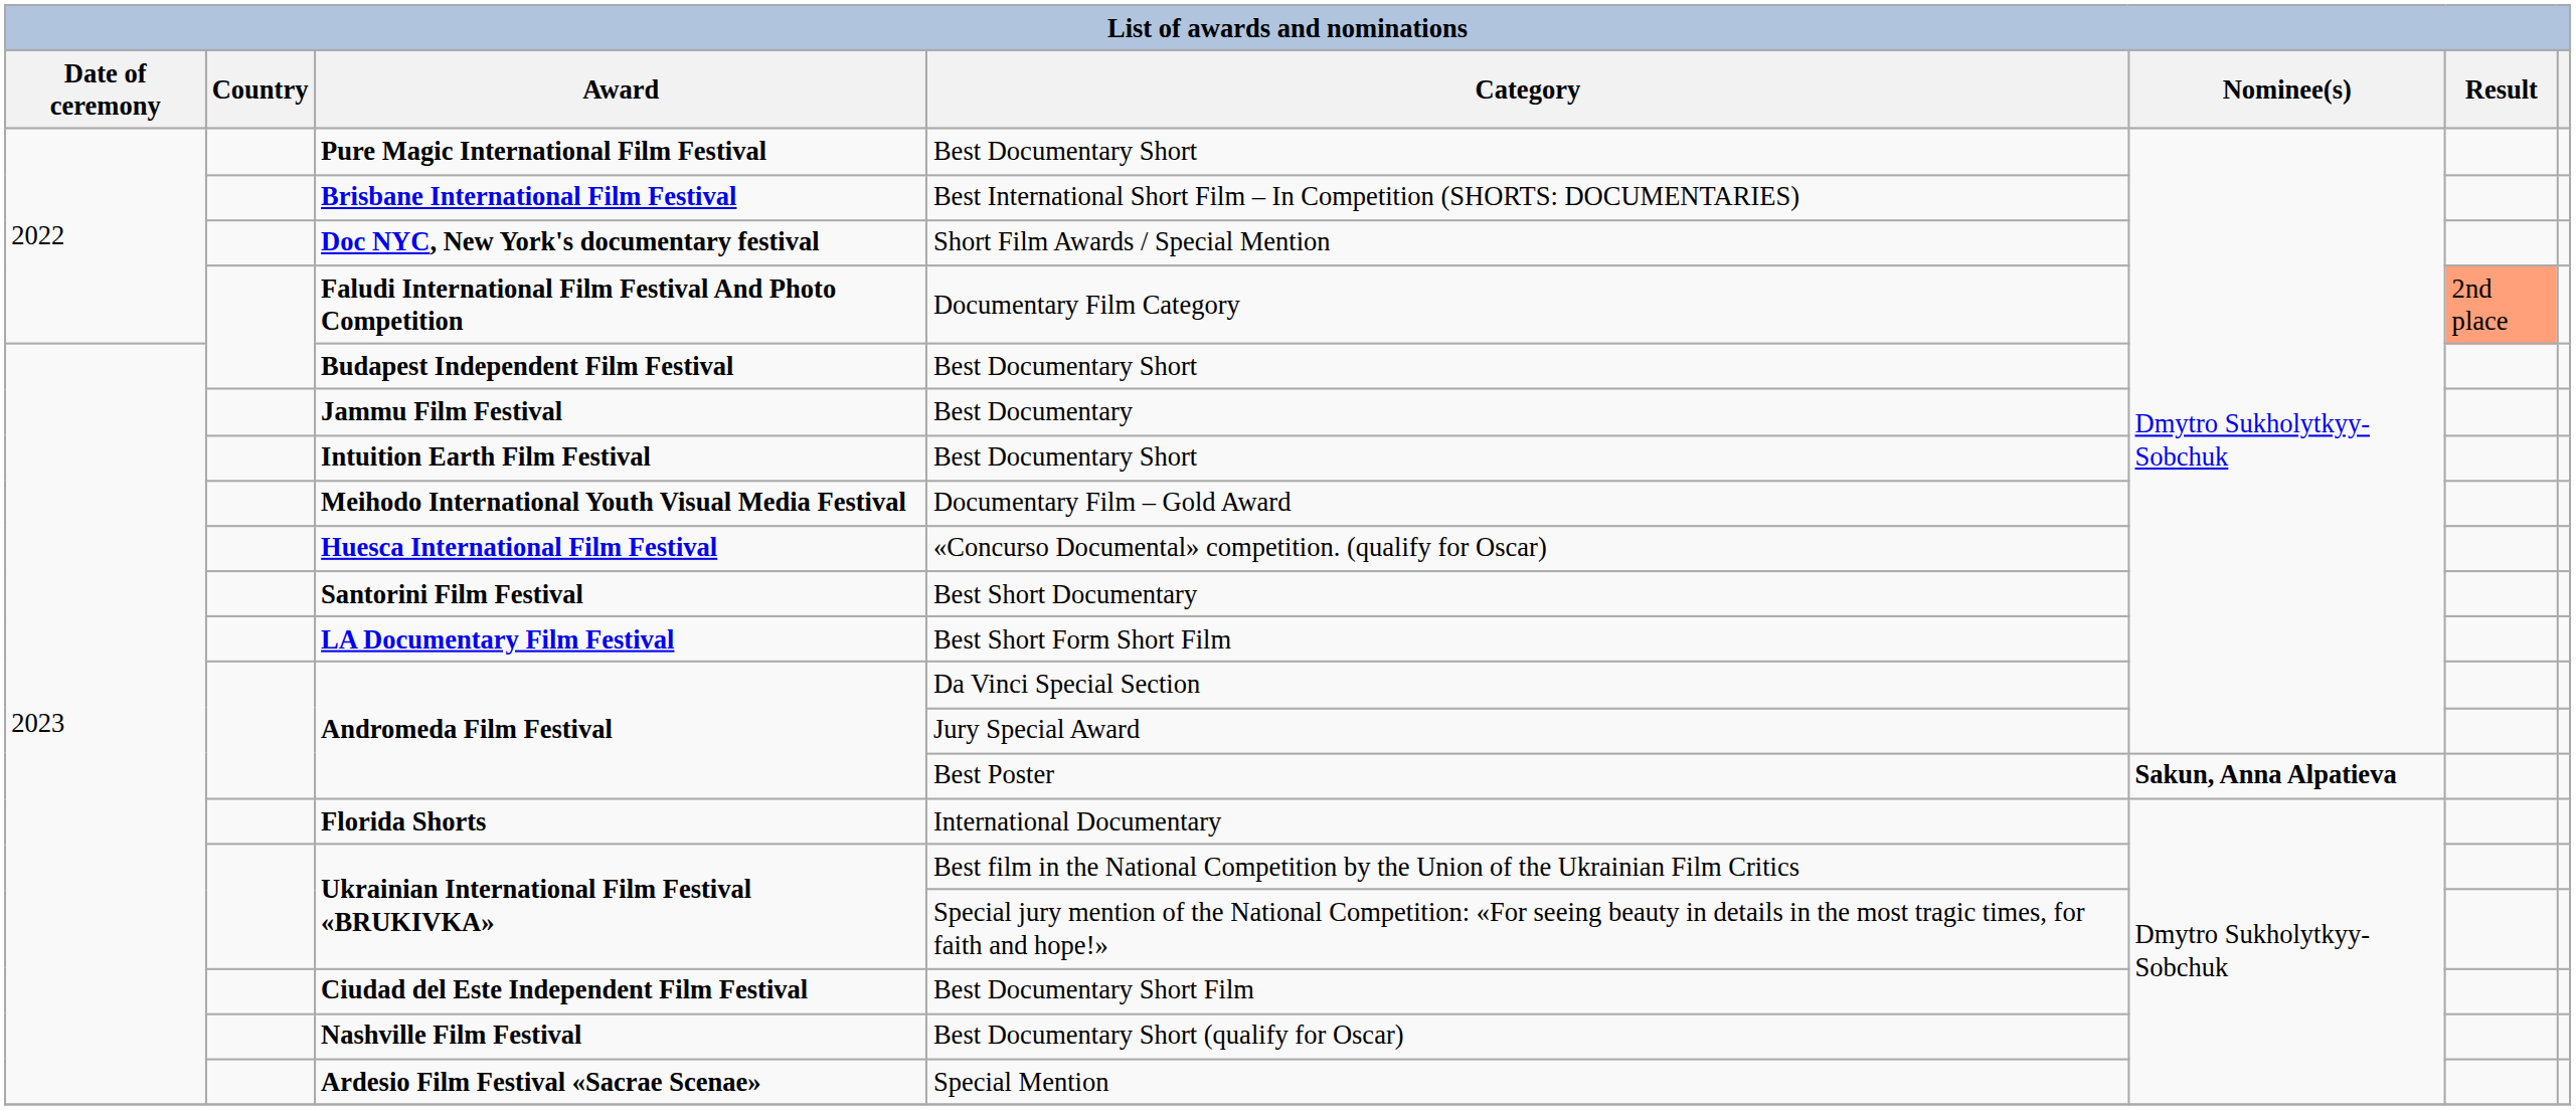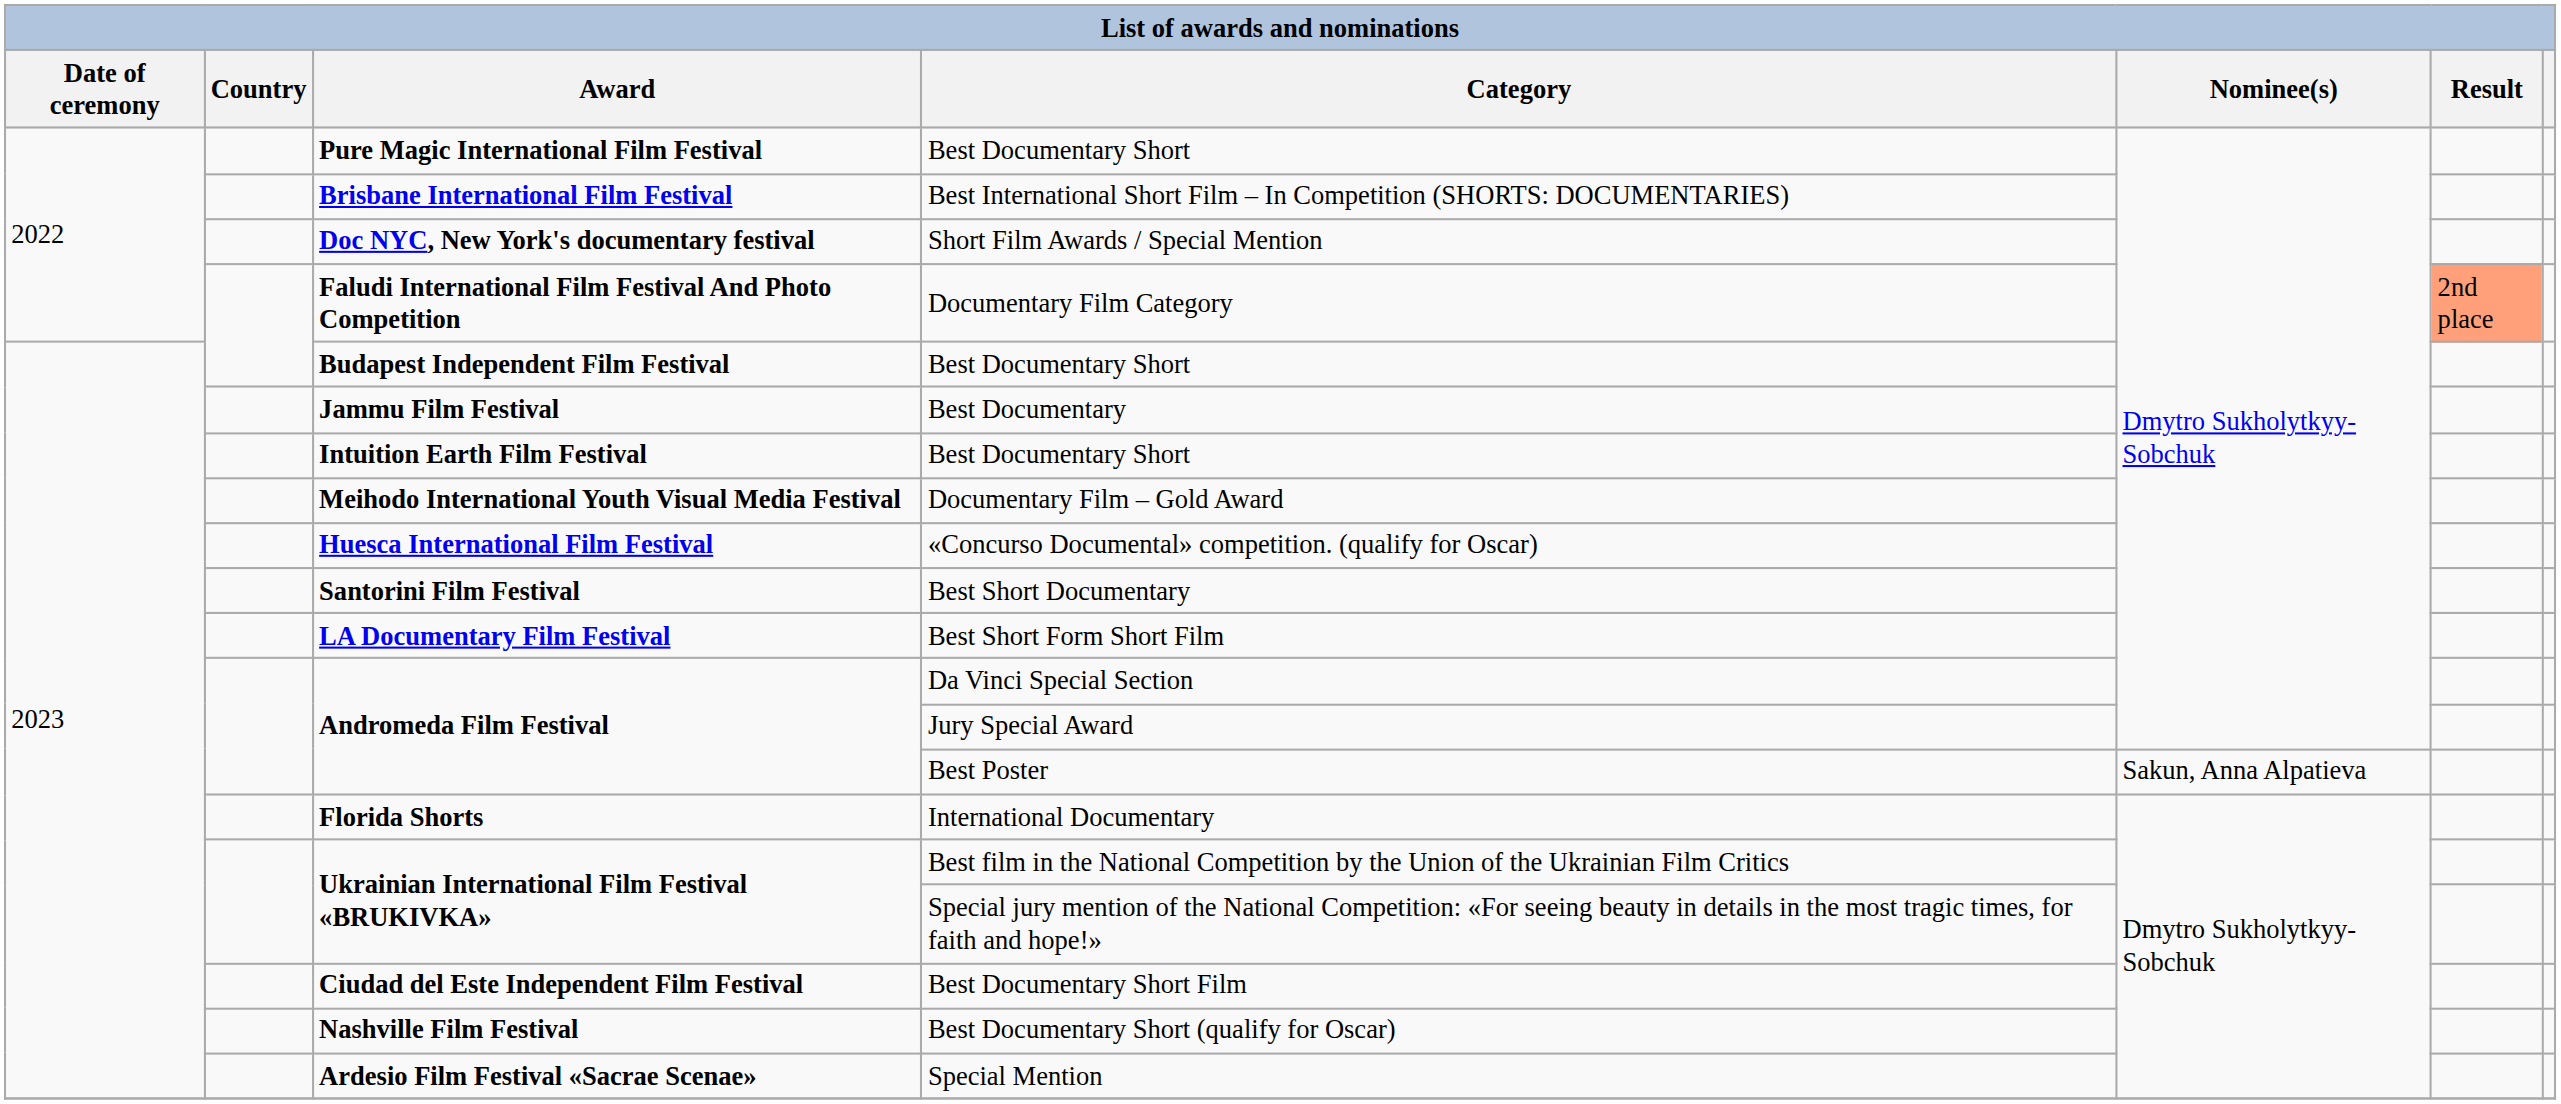Best Poster | Nominee(s): bold -> normal
